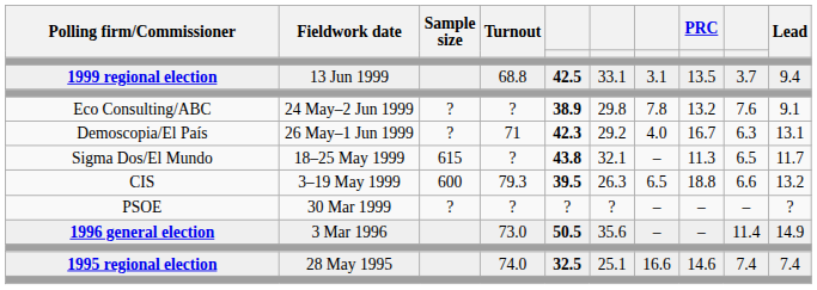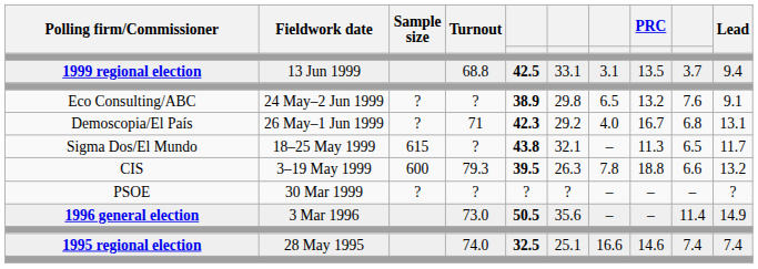Eco Consulting/ABC | column 7: 7.8 -> 6.5
Demoscopia/El País | column 9: 6.3 -> 6.8
CIS | column 7: 6.5 -> 7.8
